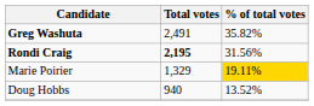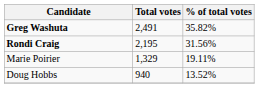Rondi Craig | Total votes: bold -> normal
Marie Poirier | % of total votes: gold background -> no background
